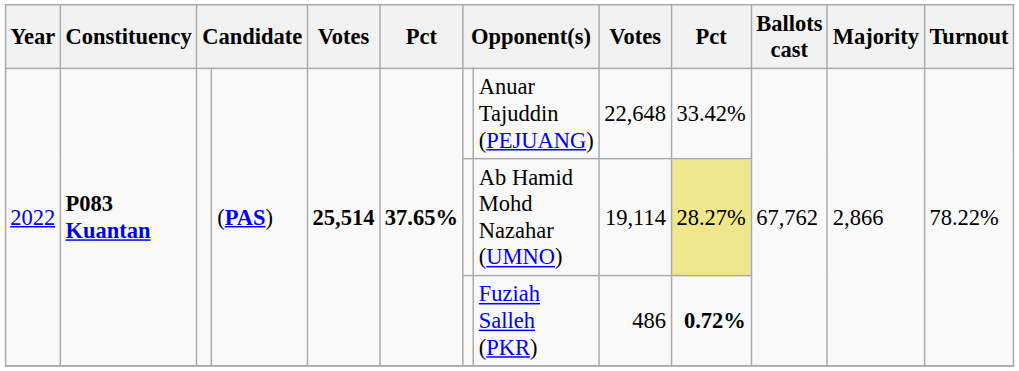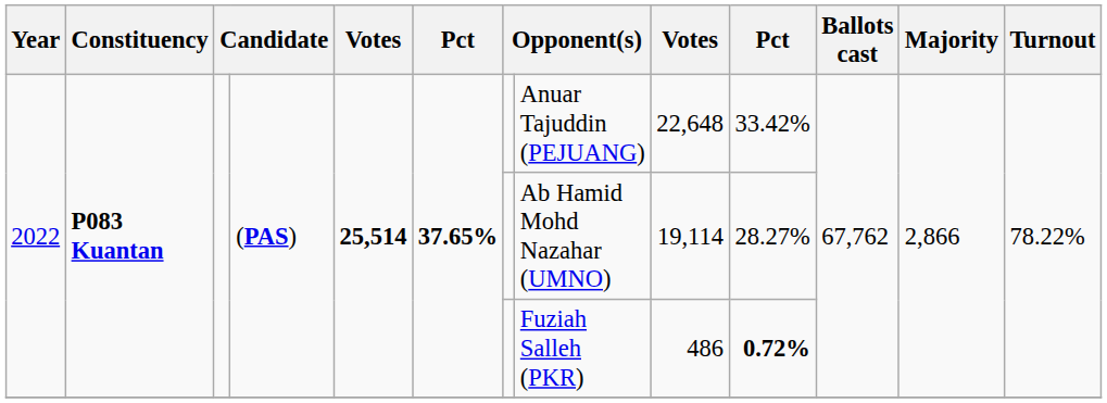row 3 | column 10: khaki background -> no background
